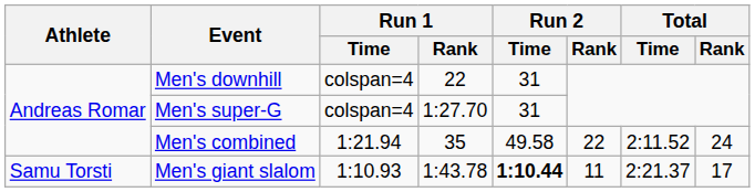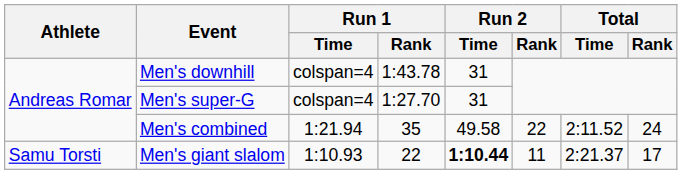Men's downhill | Run 1 / Rank: 22 -> 1:43.78
Men's giant slalom | Run 1 / Rank: 1:43.78 -> 22
